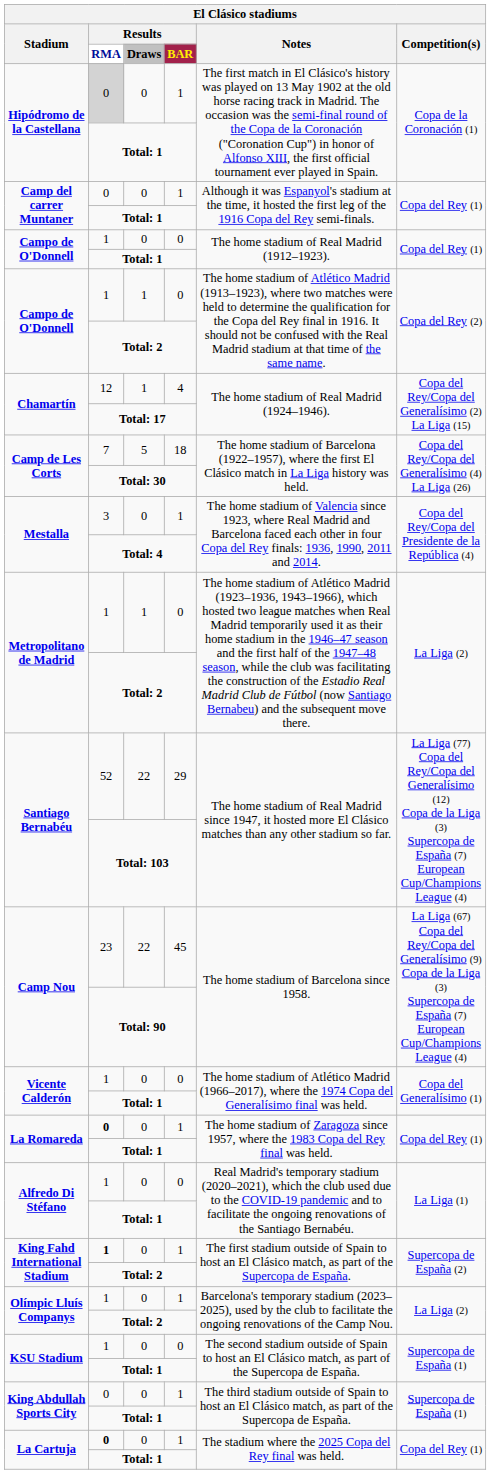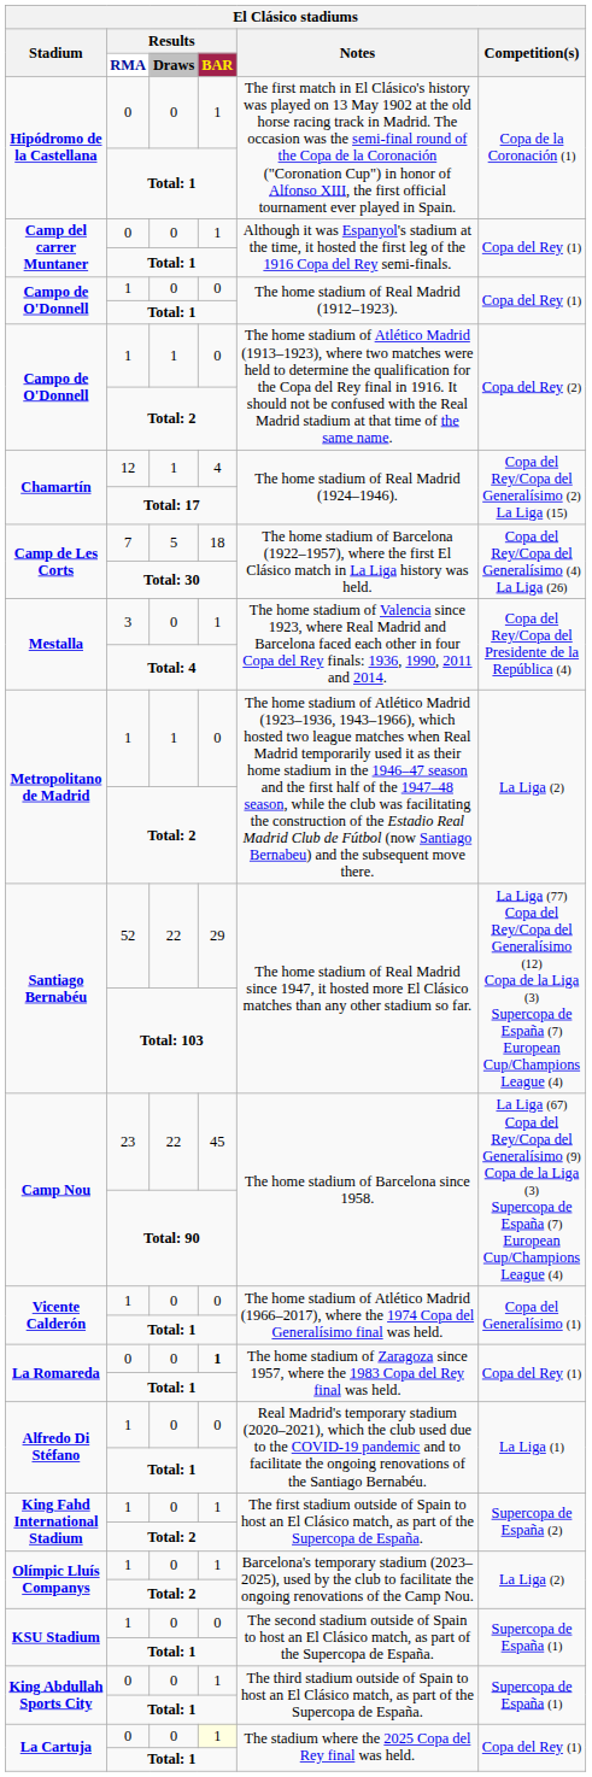Hipódromo de la Castellana / 0 | column 2: lightgrey background -> no background
La Romareda / 0 | column 2: bold -> normal
La Romareda / 0 | column 4: normal -> bold
King Fahd International Stadium / 0 | column 2: bold -> normal
La Cartuja / 0 | column 2: bold -> normal
La Cartuja / 0 | column 4: no background -> lightyellow background
